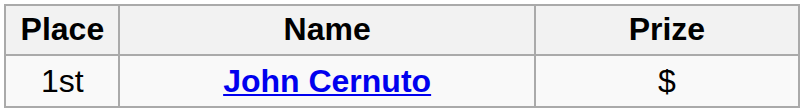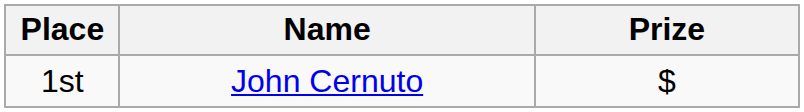1st | Name: bold -> normal
